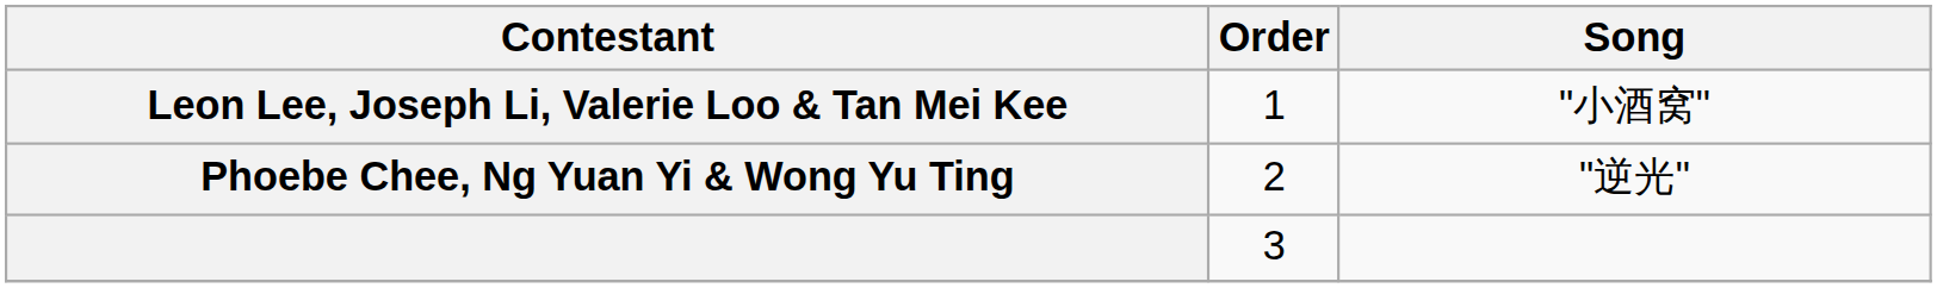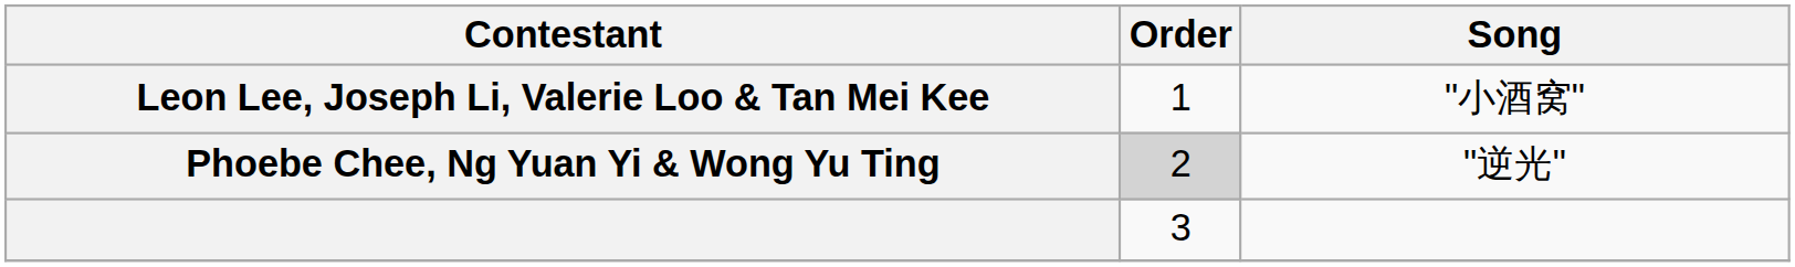Phoebe Chee, Ng Yuan Yi & Wong Yu Ting | Order: no background -> lightgrey background
